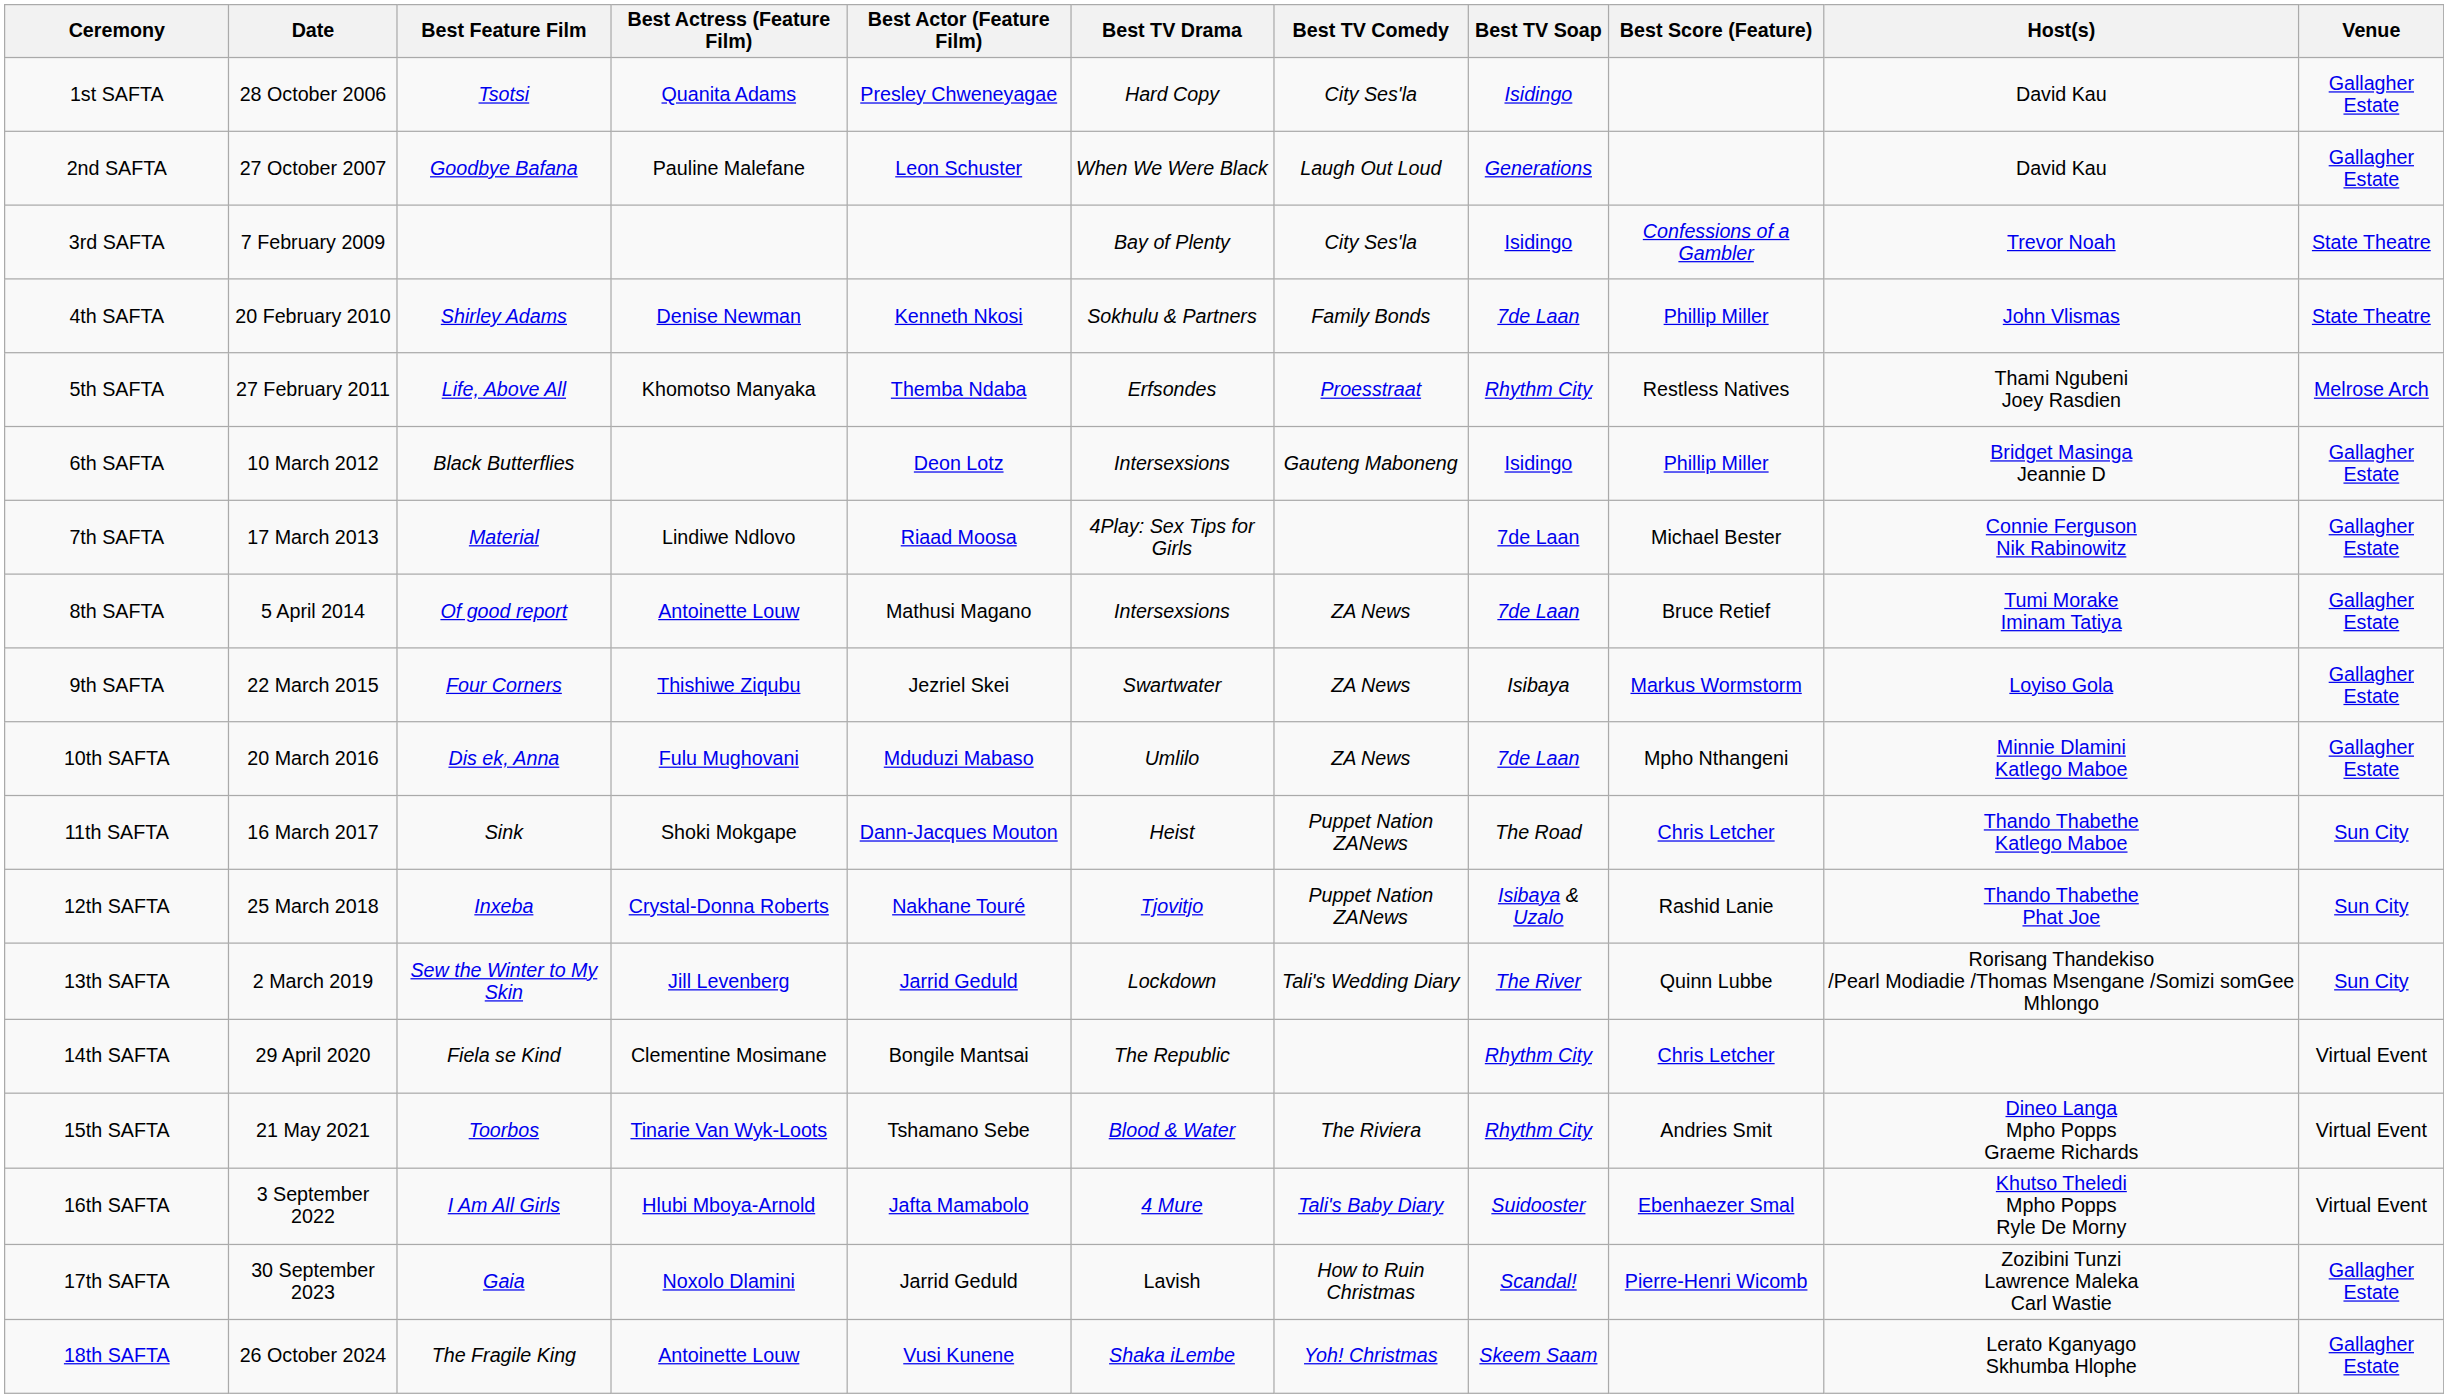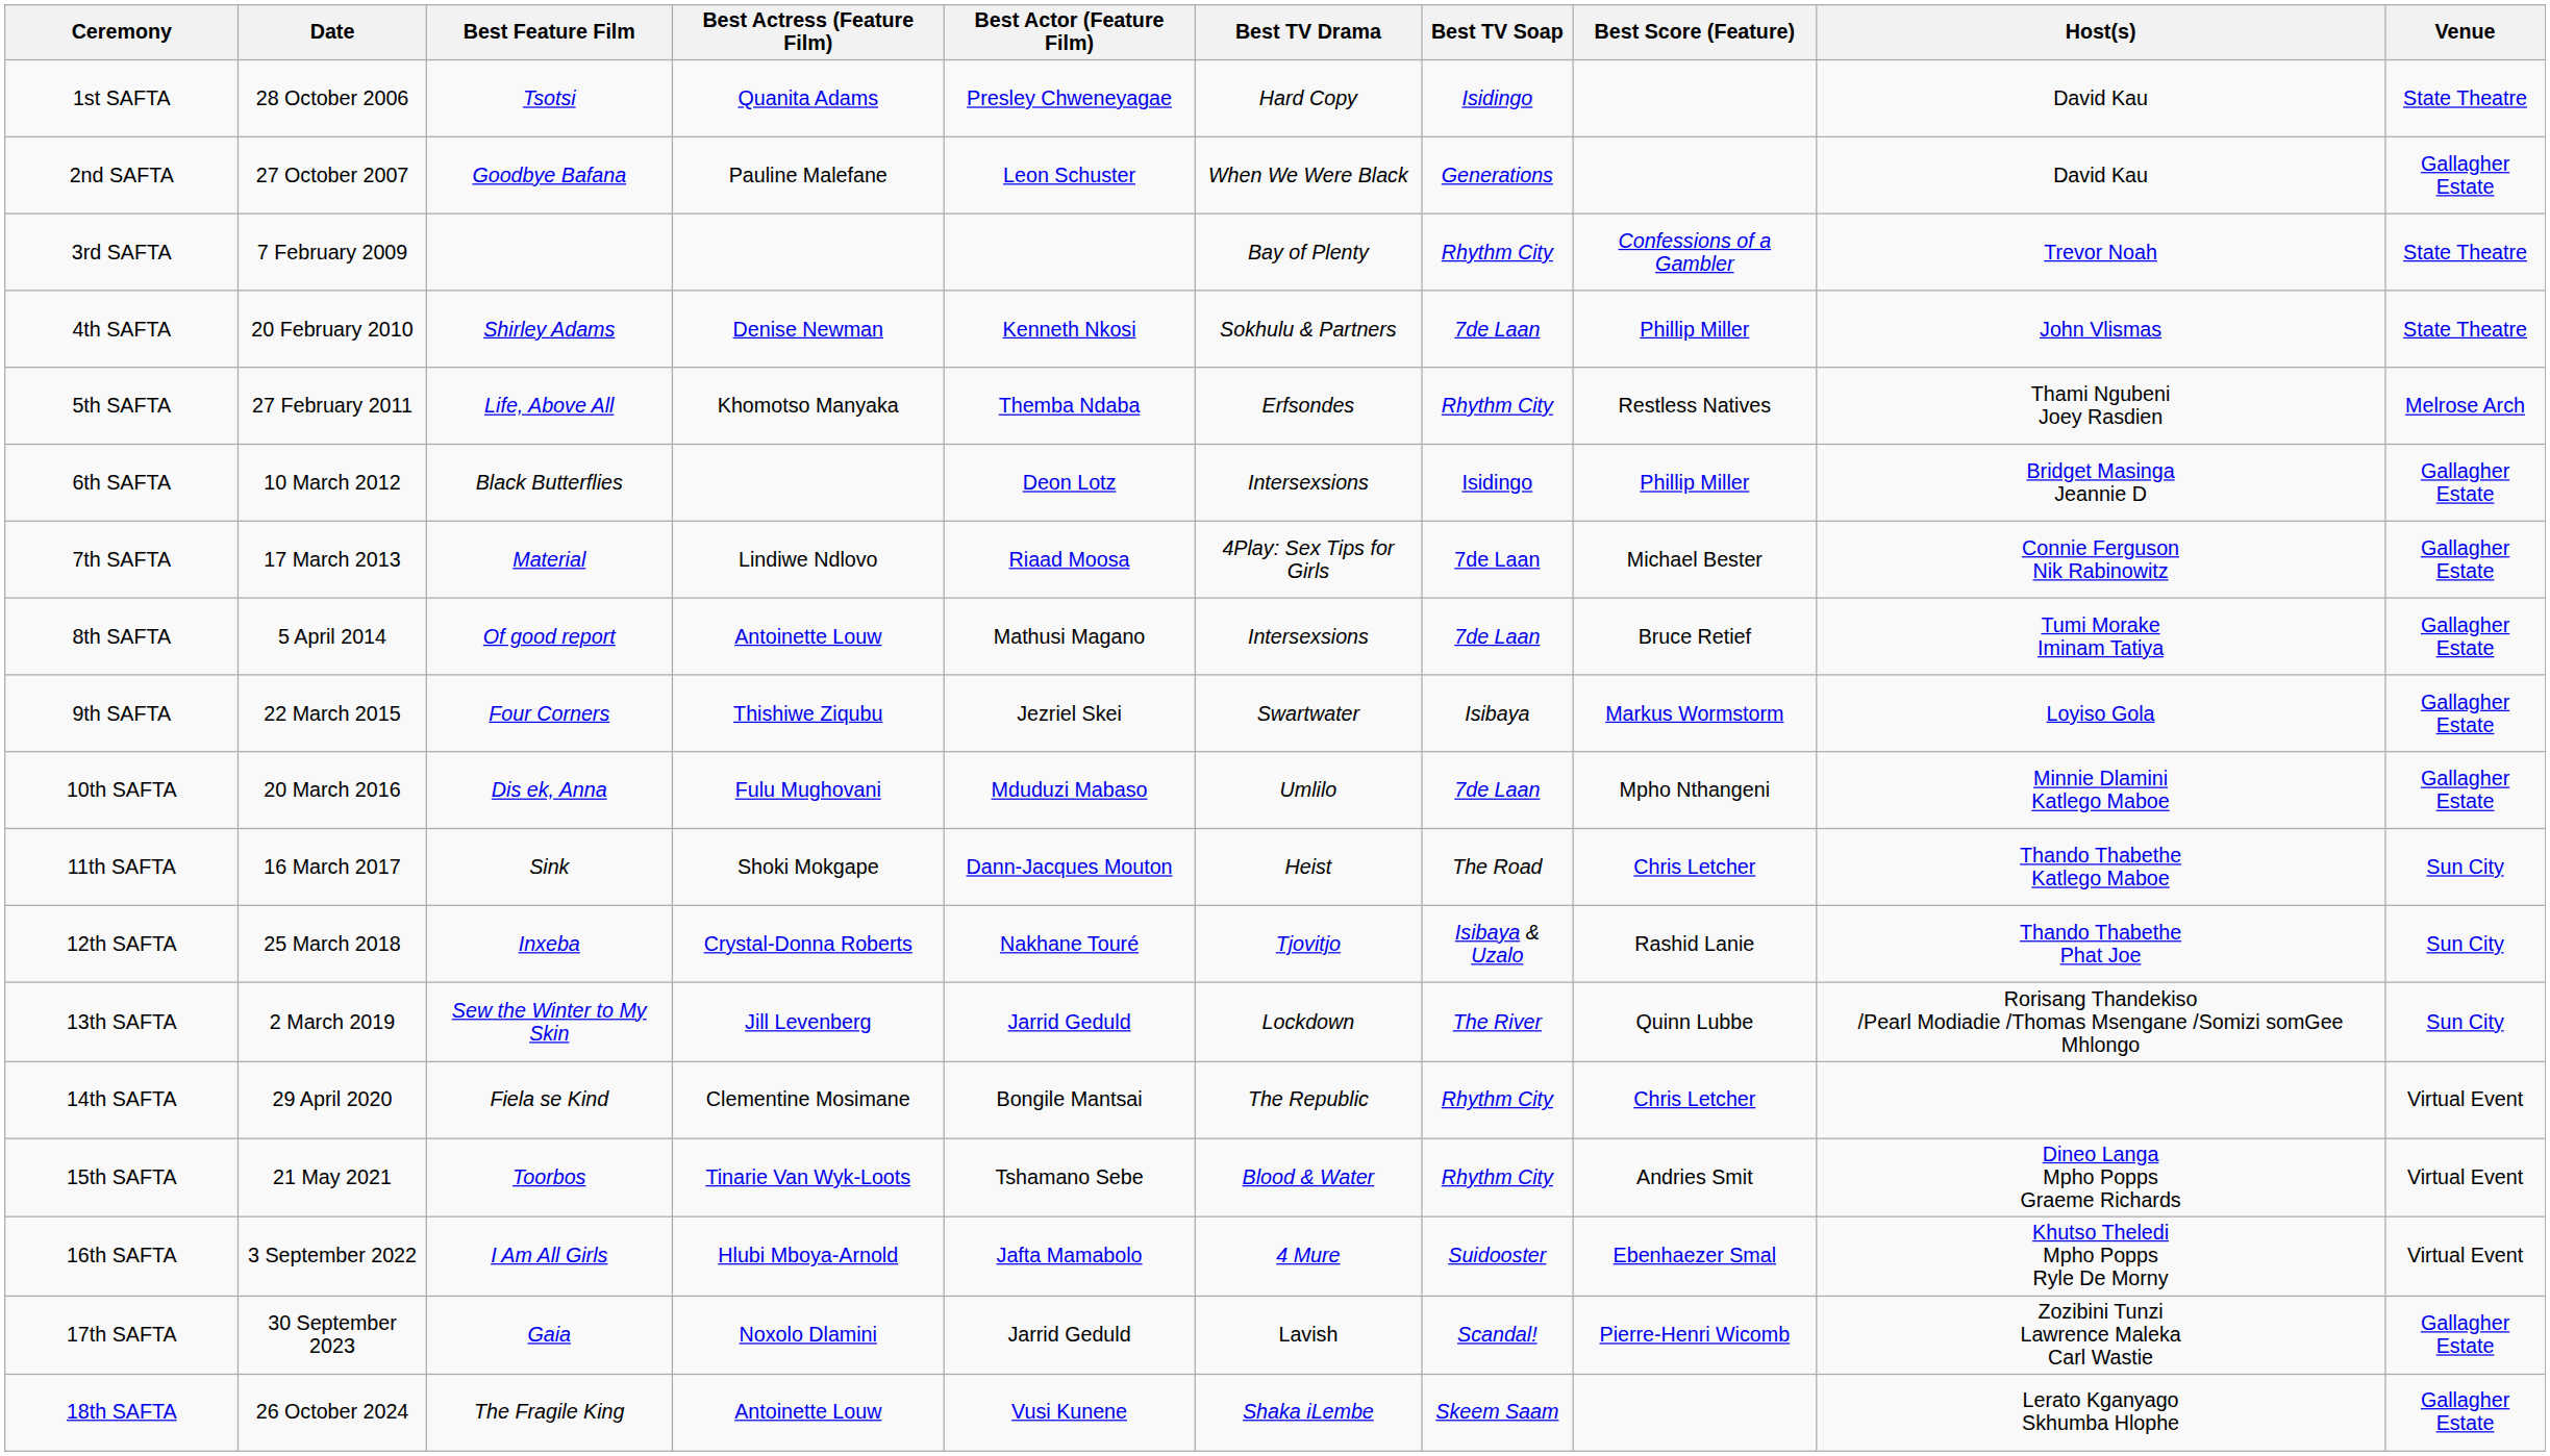- column: Best TV Comedy | City Ses'la | Laugh Out Loud | City Ses'la | Family Bonds | Proesstraat | Gauteng Maboneng | ZA News | ZA News | ZA News | Puppet Nation ZANews | Puppet Nation ZANews | Tali's Wedding Diary | The Riviera | Tali's Baby Diary | How to Ruin Christmas | Yoh! Christmas
1st SAFTA | Venue: Gallagher Estate -> State Theatre
3rd SAFTA | Best TV Soap: Isidingo -> Rhythm City
